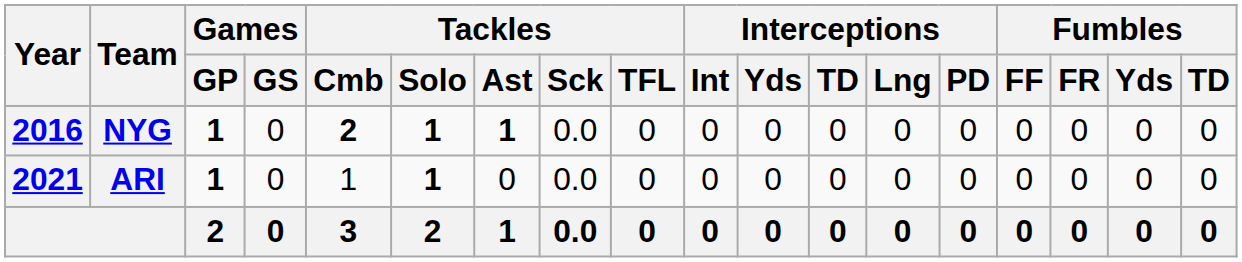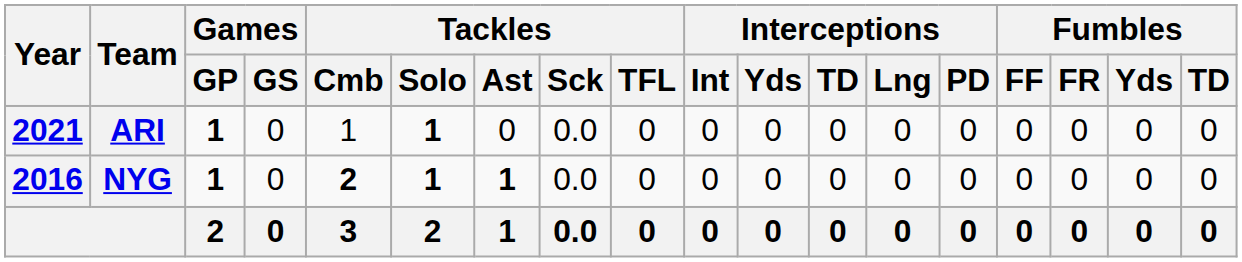rows swapped: NYG <-> ARI
